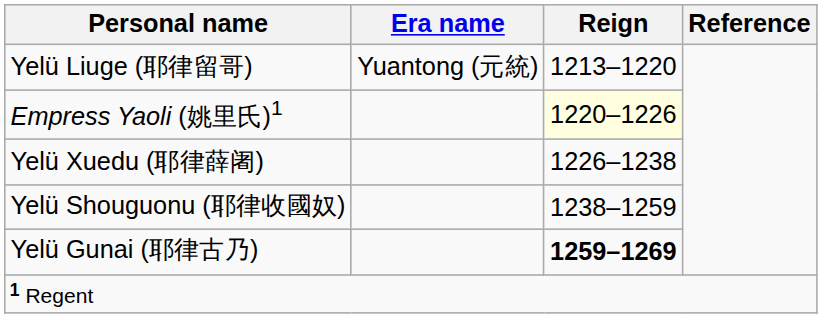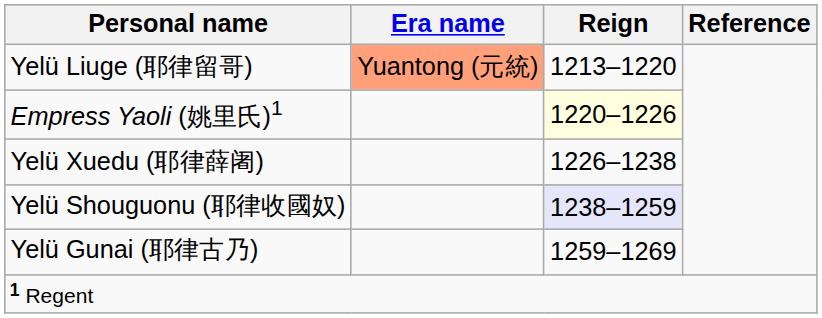Yelü Liuge (耶律留哥) | Era name: no background -> lightsalmon background
Yelü Shouguonu (耶律收國奴) | Reign: no background -> lavender background
Yelü Gunai (耶律古乃) | Reign: bold -> normal
